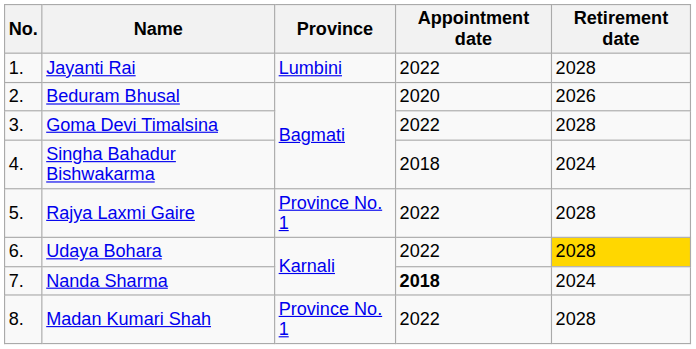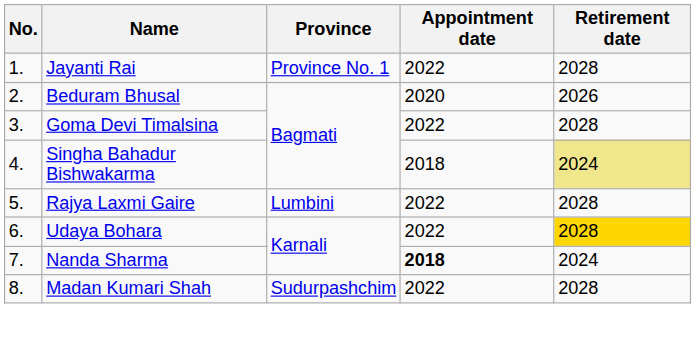Jayanti Rai | Province: Lumbini -> Province No. 1
Singha Bahadur Bishwakarma | Retirement date: no background -> khaki background
Rajya Laxmi Gaire | Province: Province No. 1 -> Lumbini
Madan Kumari Shah | Province: Province No. 1 -> Sudurpashchim
